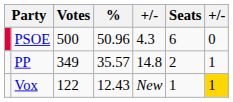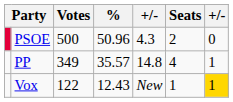PSOE | Seats: 6 -> 2
PP | Seats: 2 -> 4
